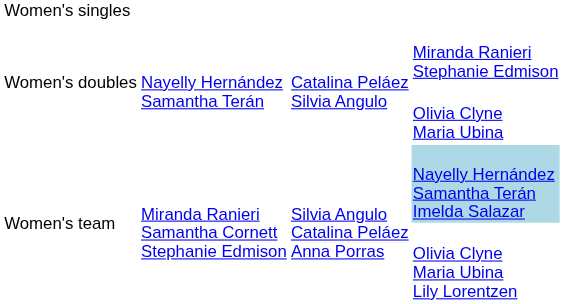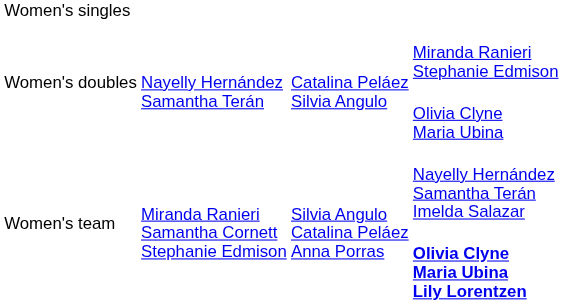Nayelly Hernández Samantha Terán Imelda Salazar | column 4: lightblue background -> no background
Olivia Clyne Maria Ubina Lily Lorentzen | column 4: normal -> bold
